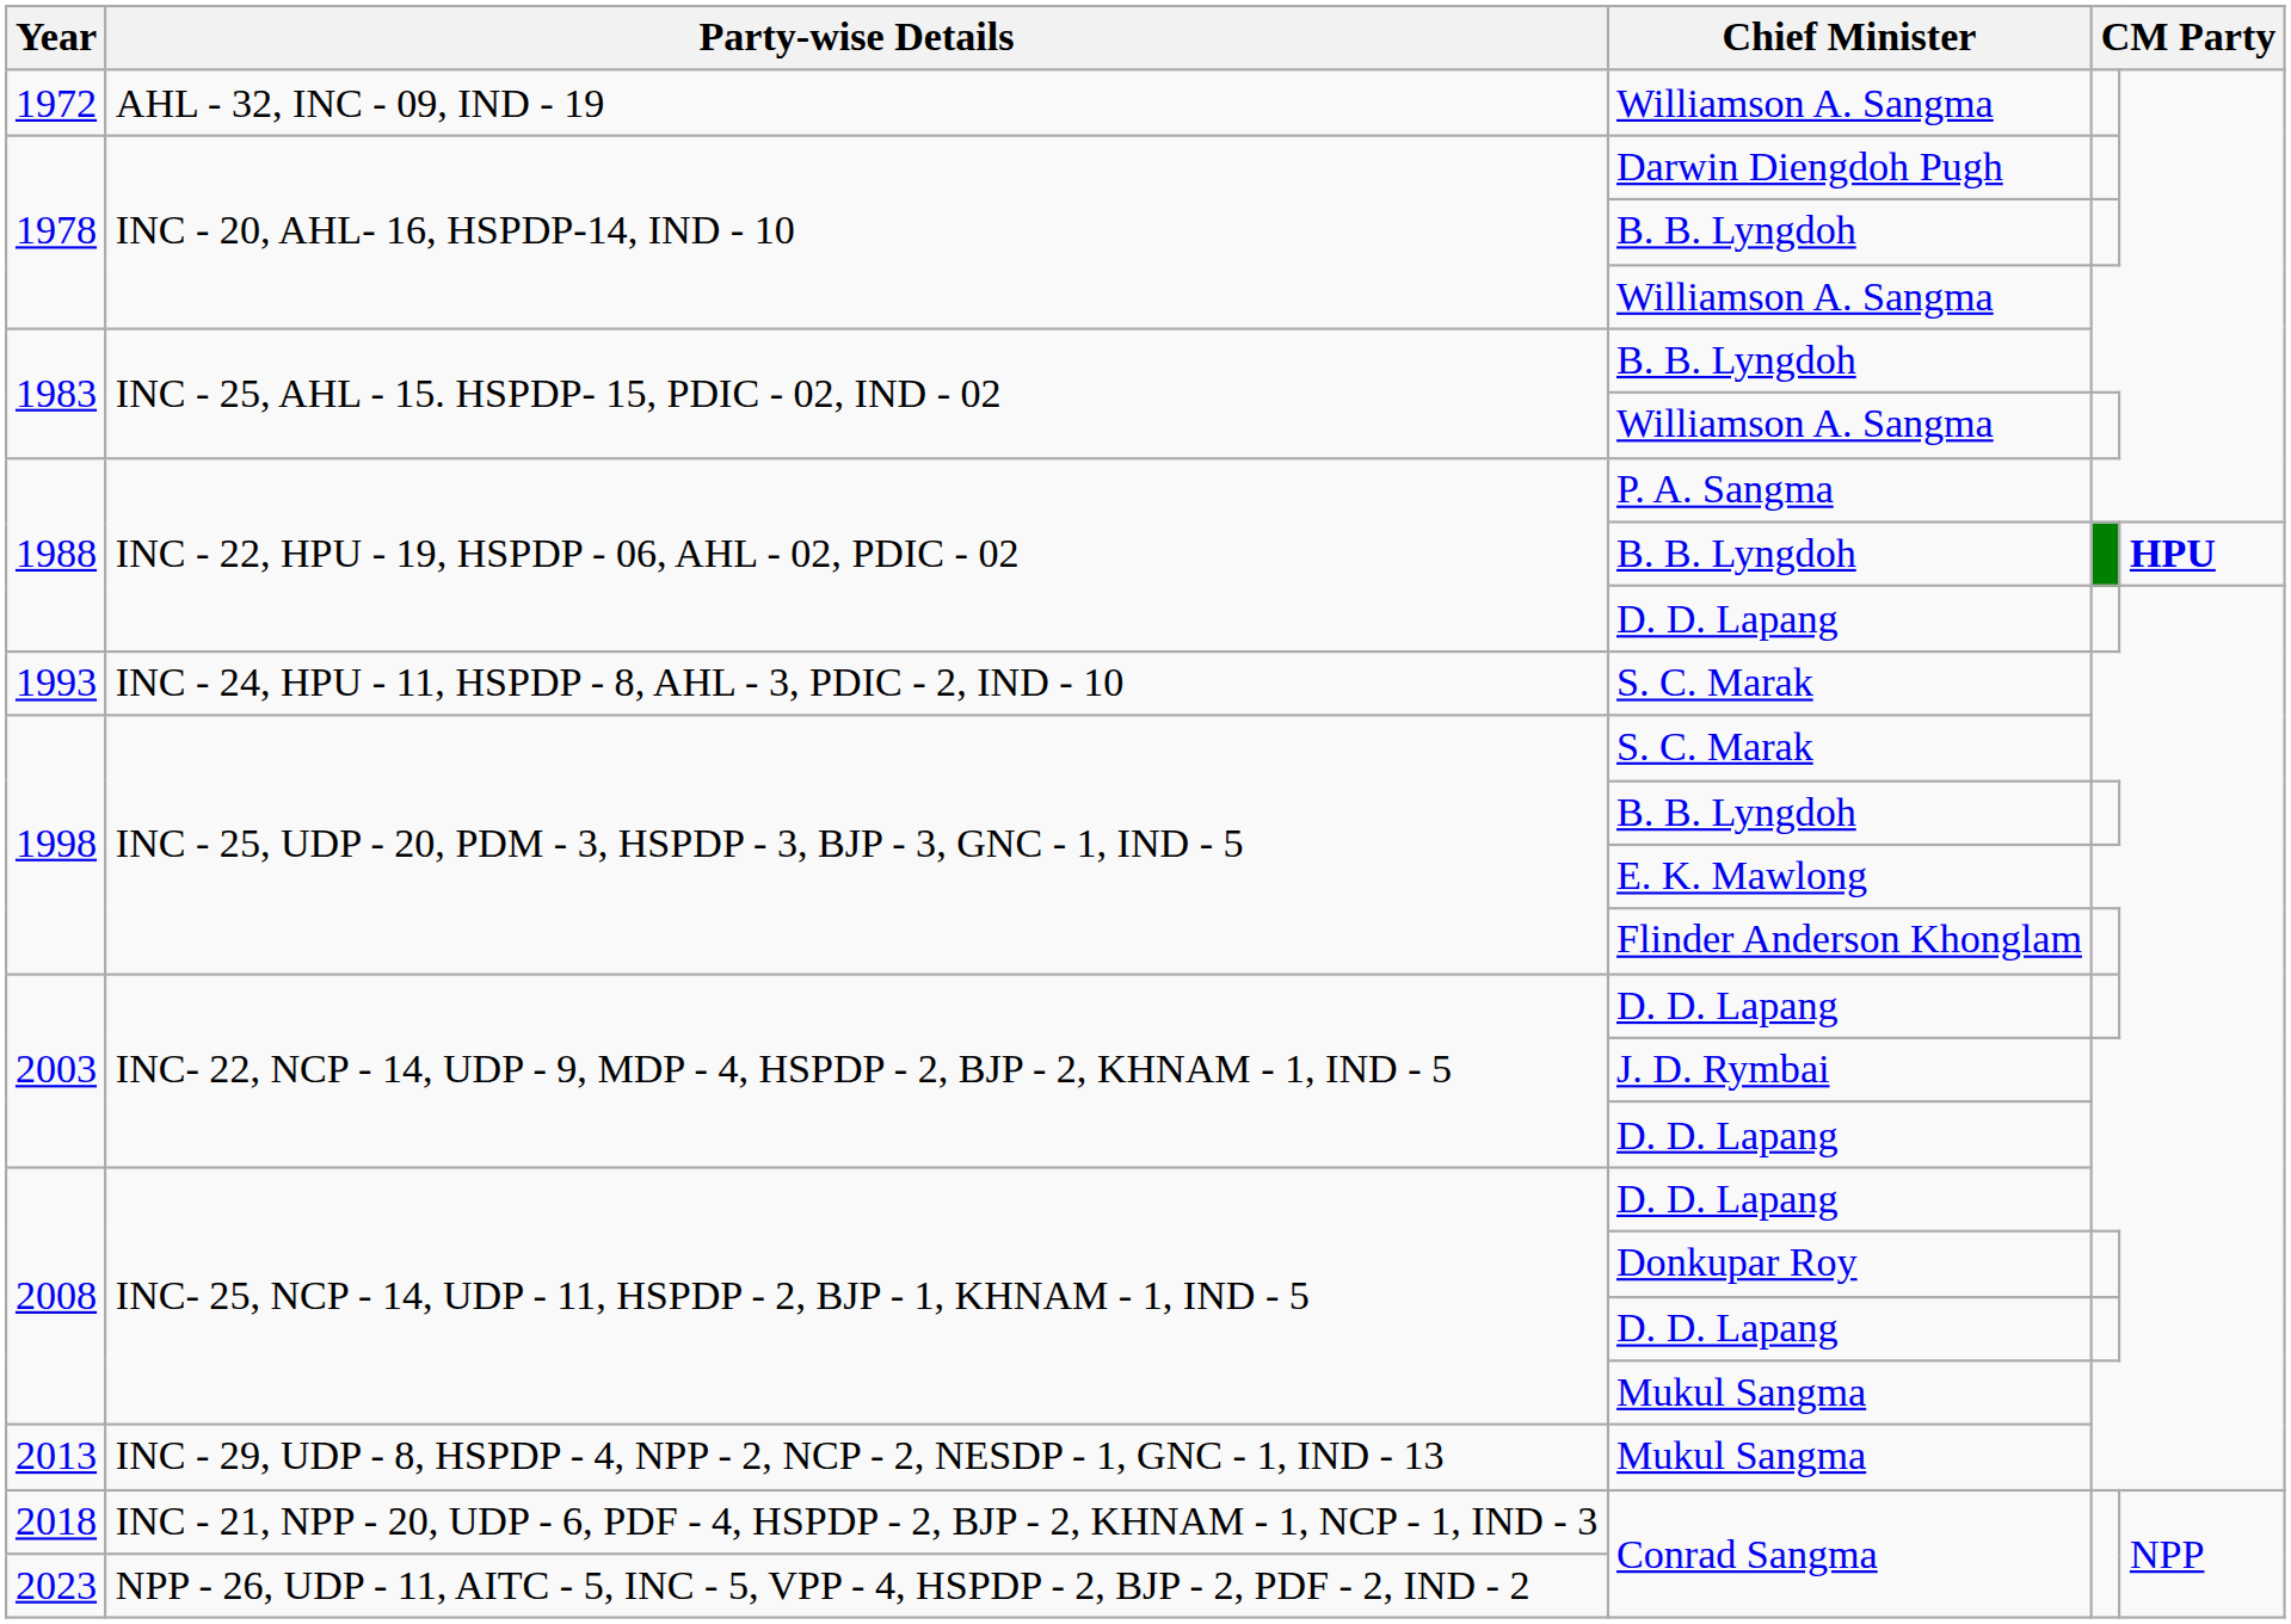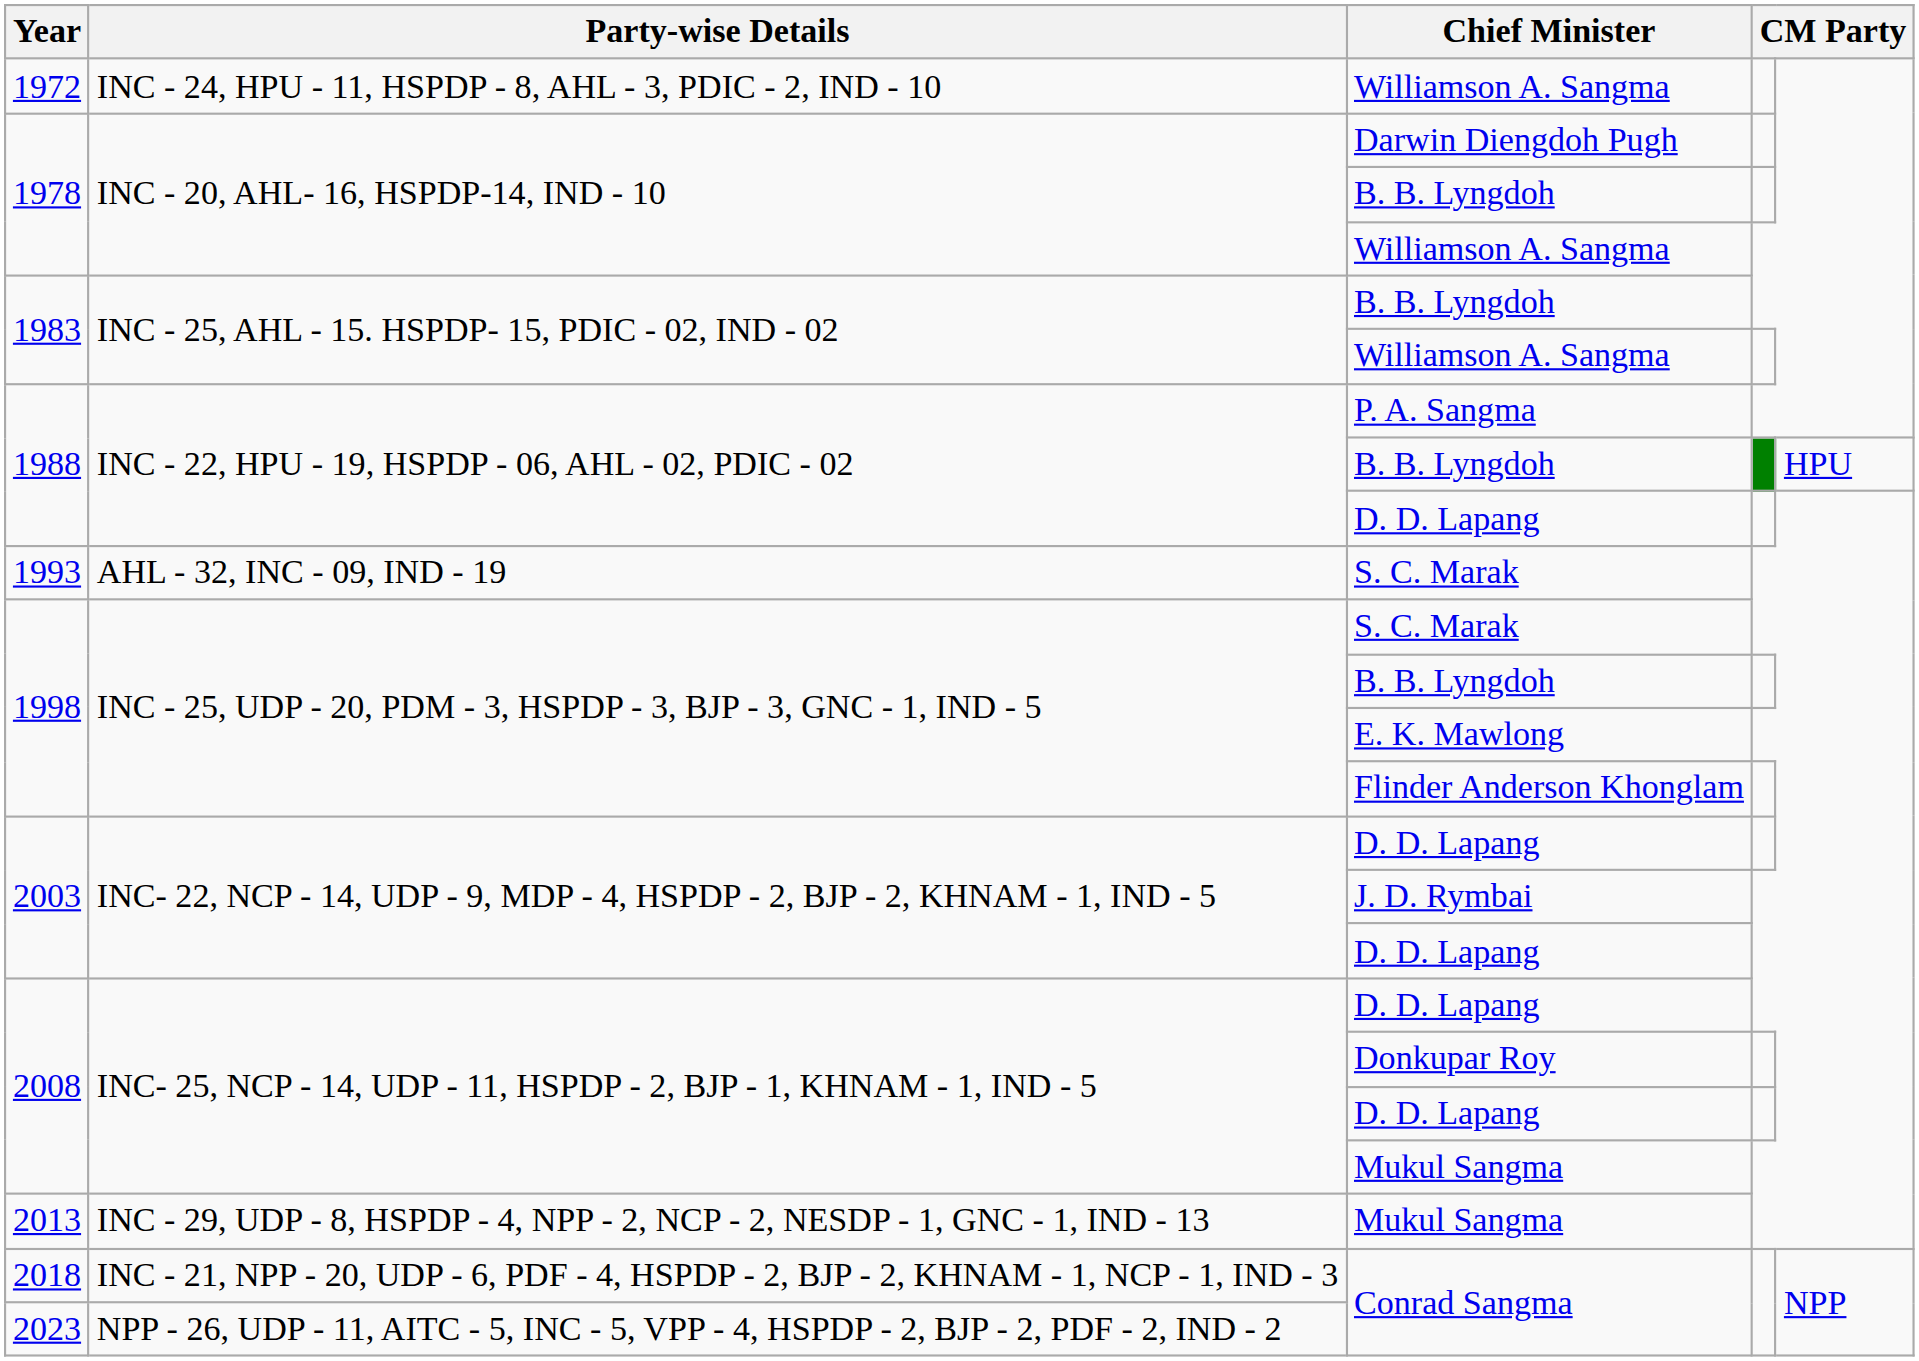1972 / Williamson A. Sangma | Party-wise Details: AHL - 32, INC - 09, IND - 19 -> INC - 24, HPU - 11, HSPDP - 8, AHL - 3, PDIC - 2, IND - 10
1988 / B. B. Lyngdoh | column 5: bold -> normal
1993 / S. C. Marak | Party-wise Details: INC - 24, HPU - 11, HSPDP - 8, AHL - 3, PDIC - 2, IND - 10 -> AHL - 32, INC - 09, IND - 19
